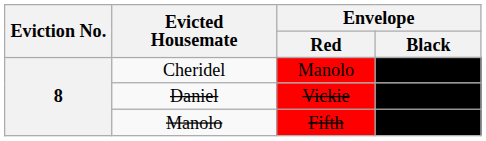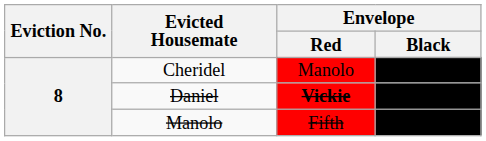Daniel | Envelope / Red: normal -> bold
